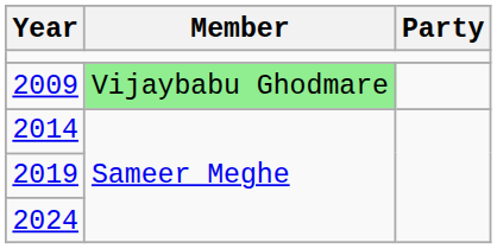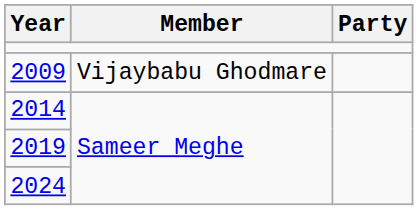2009 | Member: lightgreen background -> no background
